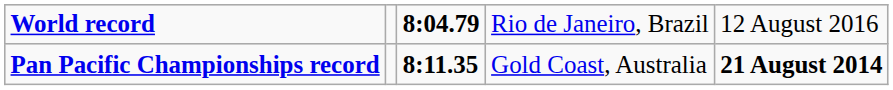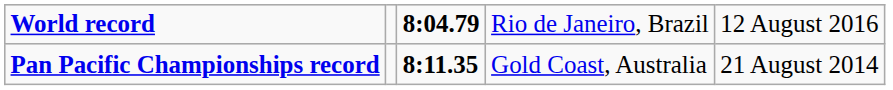Pan Pacific Championships record | column 5: bold -> normal
